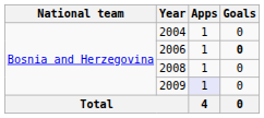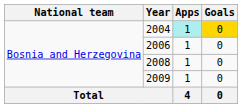2004 | Apps: no background -> paleturquoise background
2004 | Goals: no background -> gold background
2006 | Goals: bold -> normal
2009 | Apps: lavender background -> no background
